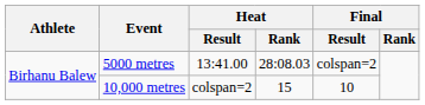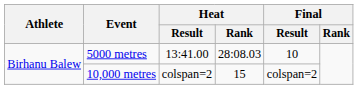5000 metres | Final / Result: colspan=2 -> 10
10,000 metres | Final / Result: 10 -> colspan=2
